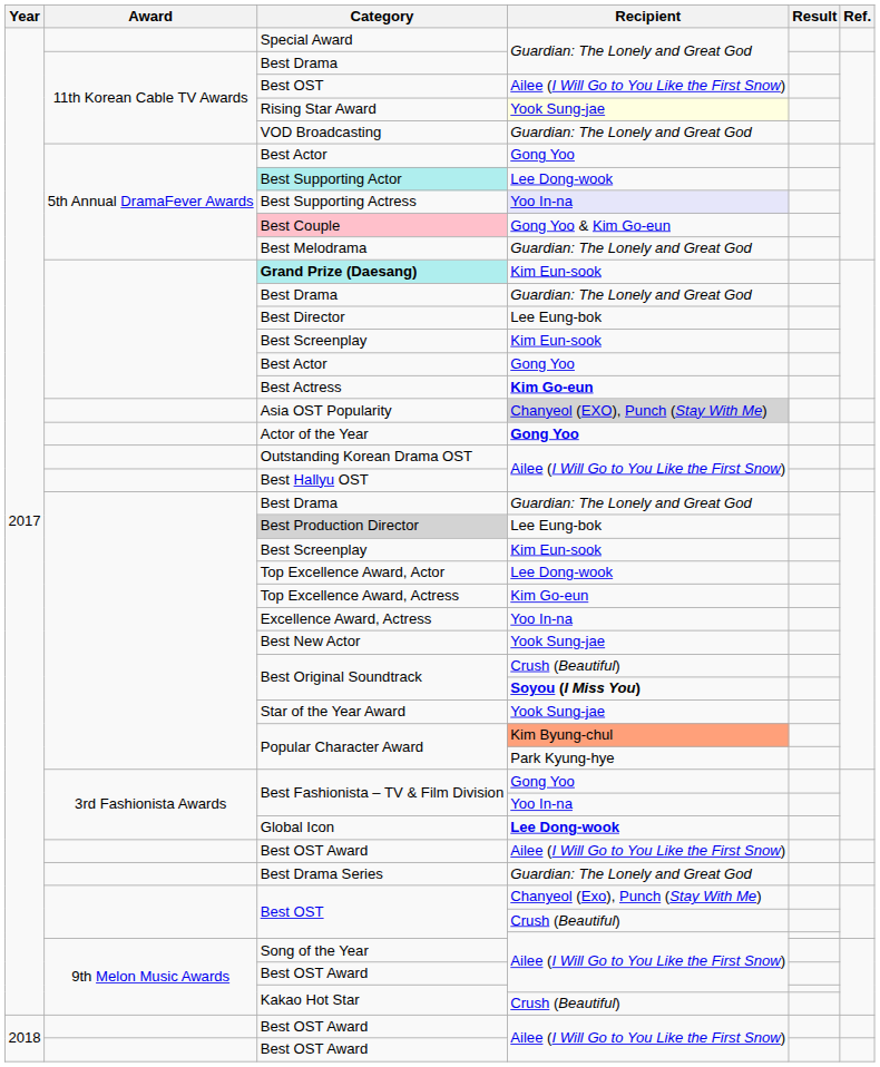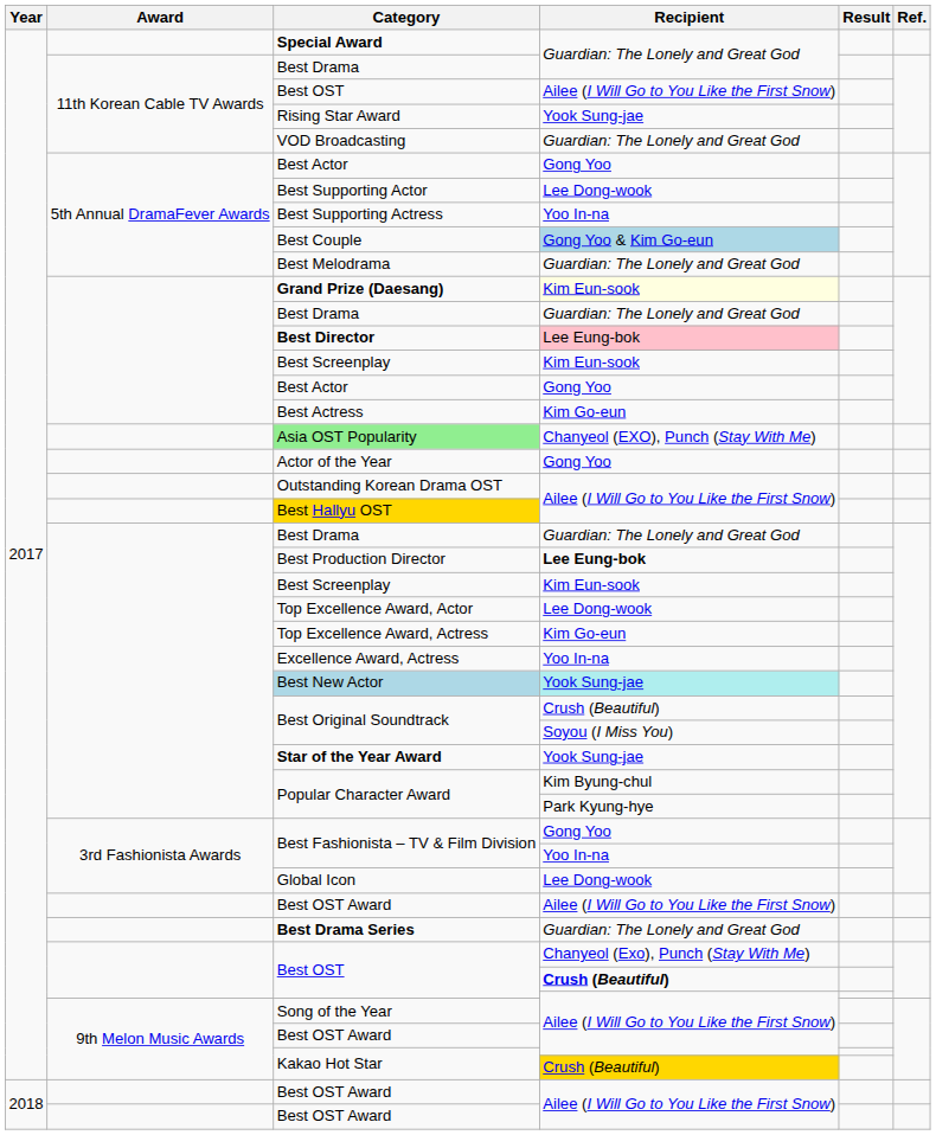Special Award | Category: normal -> bold
Rising Star Award | Recipient: lightyellow background -> no background
Best Supporting Actor | Category: paleturquoise background -> no background
Best Supporting Actress | Recipient: lavender background -> no background
Best Couple | Category: pink background -> no background
Best Couple | Recipient: no background -> lightblue background
Grand Prize (Daesang) | Category: paleturquoise background -> no background
Grand Prize (Daesang) | Recipient: no background -> lightyellow background
Best Director | Category: normal -> bold
Best Director | Recipient: no background -> pink background
Best Actress | Recipient: bold -> normal
Asia OST Popularity | Category: no background -> lightgreen background
Asia OST Popularity | Recipient: lightgrey background -> no background
Actor of the Year | Recipient: bold -> normal
Best Hallyu OST | Category: no background -> gold background
Best Production Director | Category: lightgrey background -> no background
Best Production Director | Recipient: normal -> bold
Best New Actor | Category: no background -> lightblue background
Best New Actor | Recipient: no background -> paleturquoise background
Best Original Soundtrack / Soyou (I Miss You) | Recipient: bold -> normal
Star of the Year Award | Category: normal -> bold
Popular Character Award / Kim Byung-chul | Recipient: lightsalmon background -> no background
Global Icon | Recipient: bold -> normal
Best Drama Series | Category: normal -> bold
Best OST / Crush (Beautiful) | Recipient: normal -> bold
Kakao Hot Star / Crush (Beautiful) | Recipient: no background -> gold background
